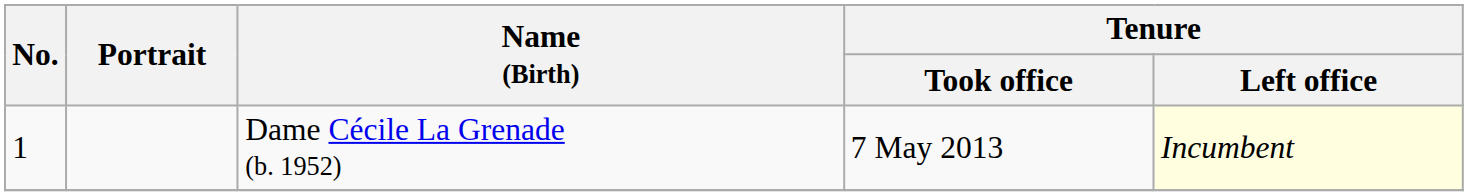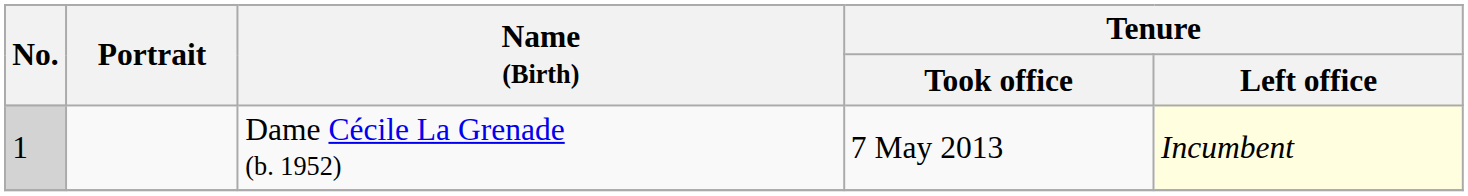Dame Cécile La Grenade (b. 1952) | No.: no background -> lightgrey background
